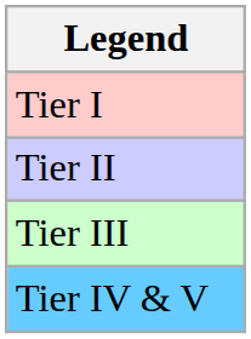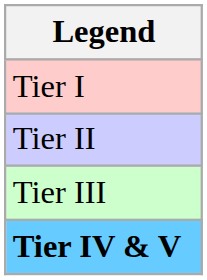row 5 | column 1: normal -> bold
